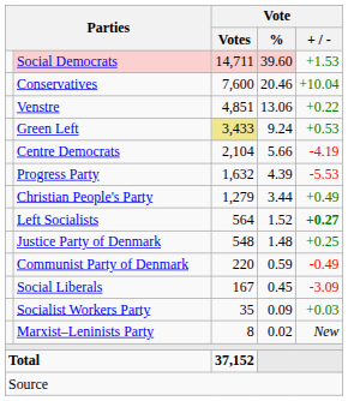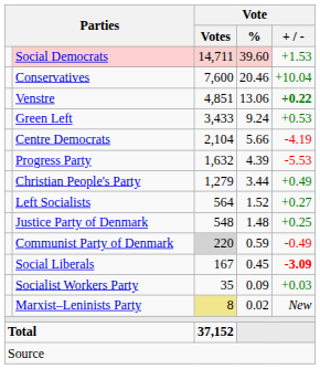Venstre | Vote / + / -: normal -> bold
Green Left | Vote / Votes: khaki background -> no background
Left Socialists | Vote / + / -: bold -> normal
Communist Party of Denmark | Vote / Votes: no background -> lightgrey background
Social Liberals | Vote / + / -: normal -> bold
Marxist–Leninists Party | Vote / Votes: no background -> khaki background
